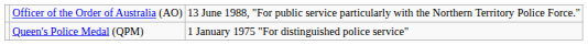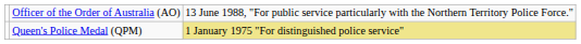Queen's Police Medal (QPM) | column 3: no background -> khaki background
